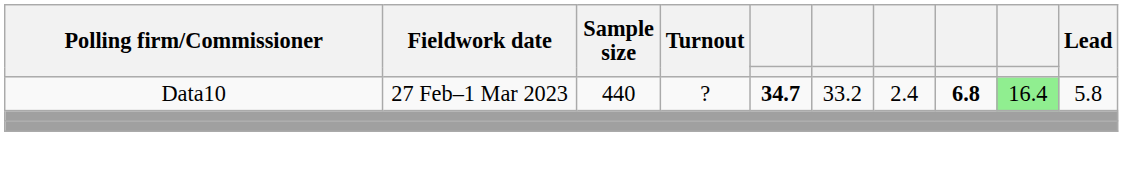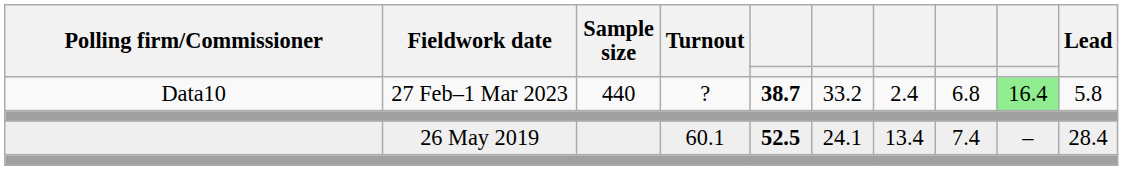27 Feb–1 Mar 2023 | column 5: 34.7 -> 38.7
27 Feb–1 Mar 2023 | column 8: bold -> normal
+ row: 26 May 2019 | 60.1 | 52.5 | 24.1 | 13.4 | 7.4 | – | 28.4
